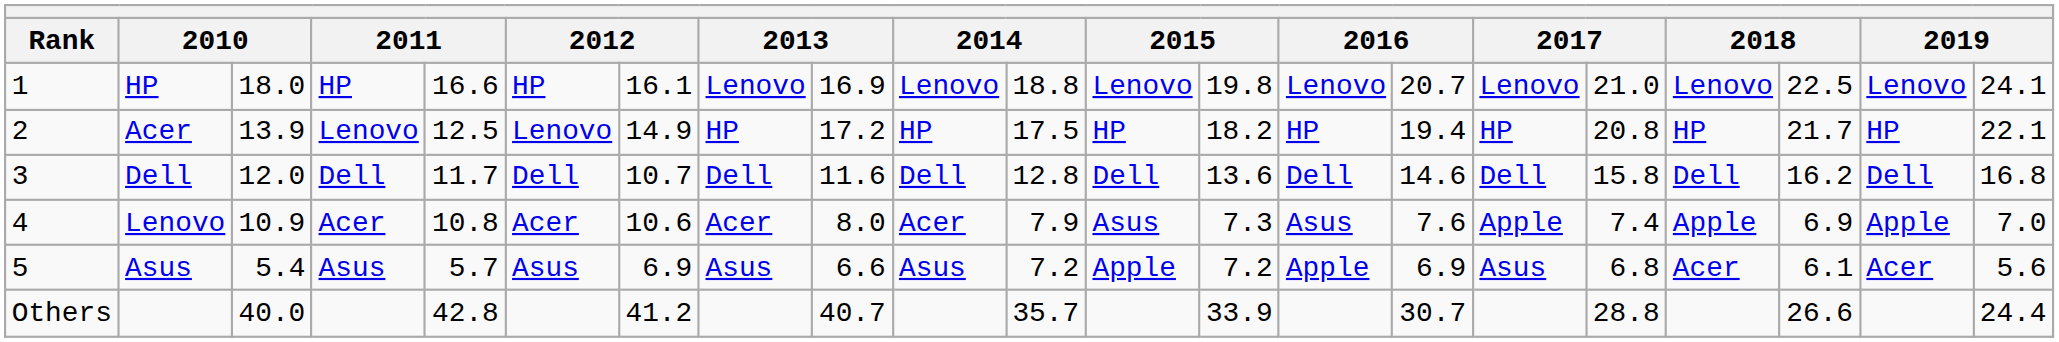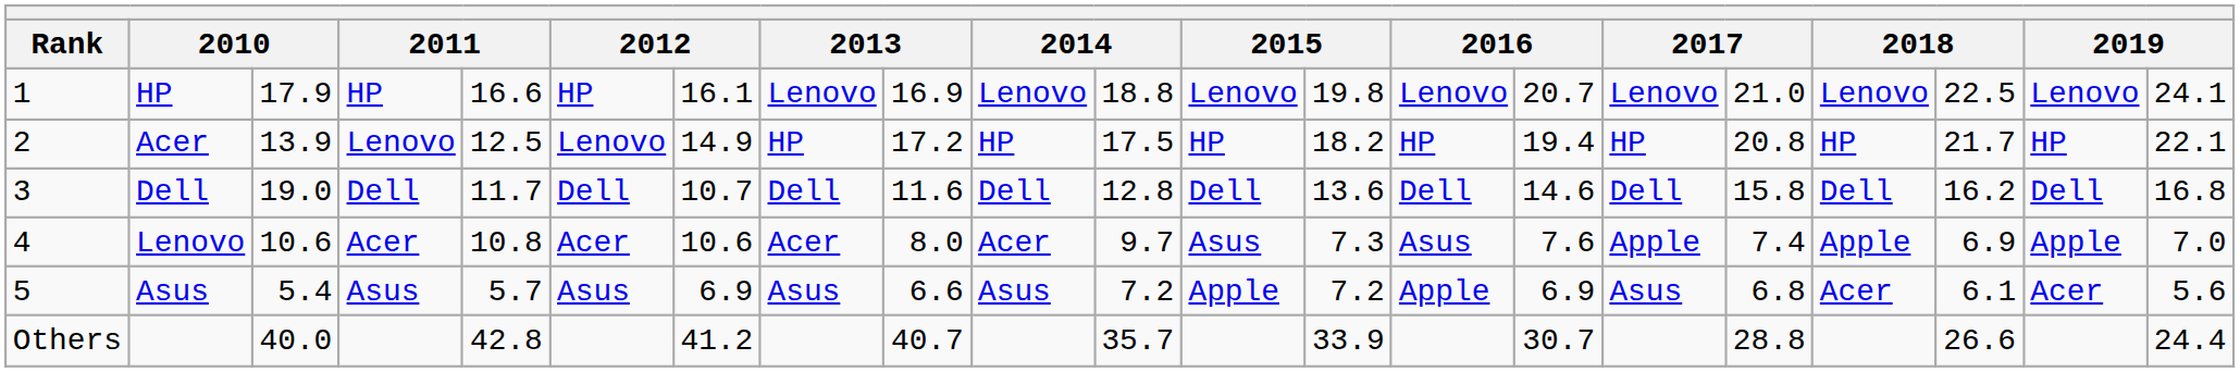row 3 | column 3: 18.0 -> 17.9
row 5 | column 3: 12.0 -> 19.0
row 6 | column 3: 10.9 -> 10.6
row 6 | column 11: 7.9 -> 9.7
